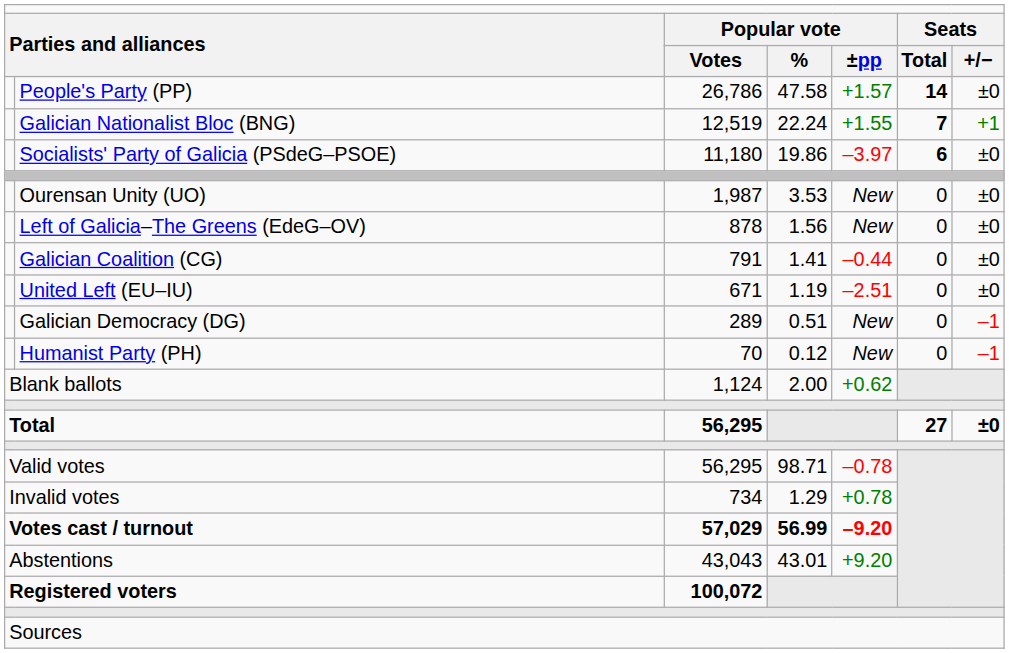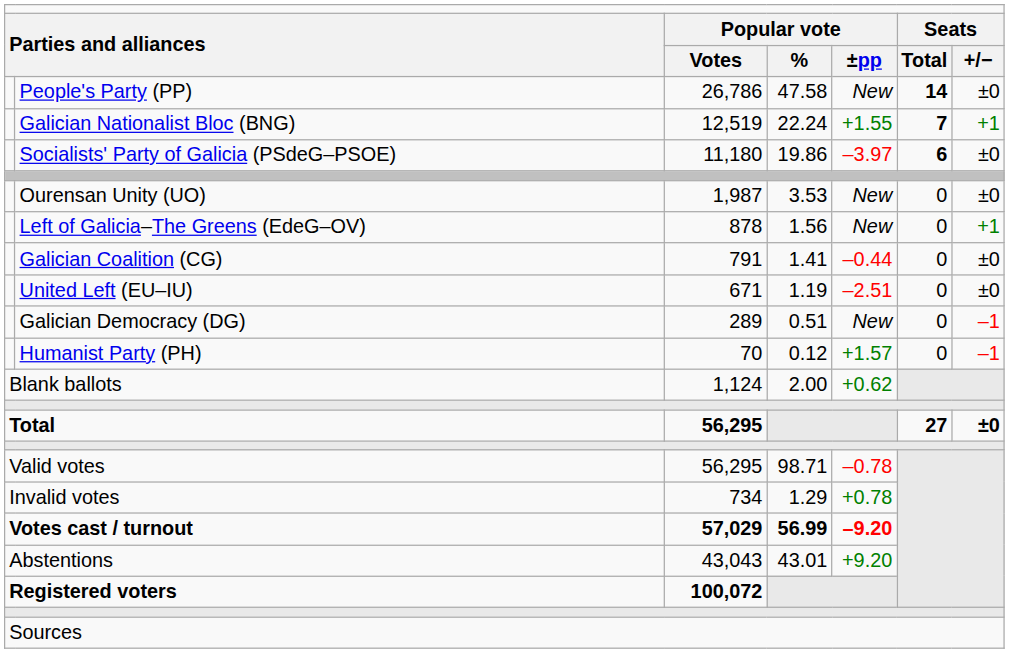People's Party (PP) | column 5: +1.57 -> New
Left of Galicia–The Greens (EdeG–OV) | column 7: ±0 -> +1
Humanist Party (PH) | column 5: New -> +1.57
